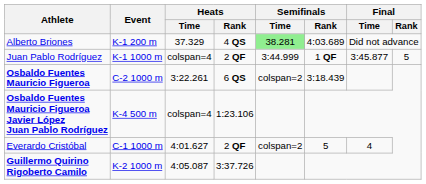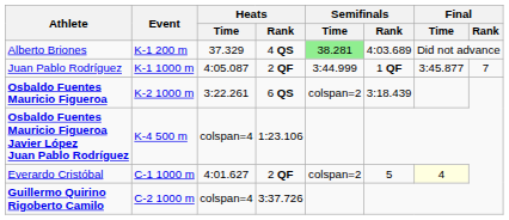Juan Pablo Rodríguez | Heats / Time: colspan=4 -> 4:05.087
Juan Pablo Rodríguez | Final / Rank: 5 -> 7
Osbaldo Fuentes Mauricio Figueroa | Event: C-2 1000 m -> K-2 1000 m
Everardo Cristóbal | Final / Time: no background -> lightyellow background
Guillermo Quirino Rigoberto Camilo | Event: K-2 1000 m -> C-2 1000 m
Guillermo Quirino Rigoberto Camilo | Heats / Time: 4:05.087 -> colspan=4
